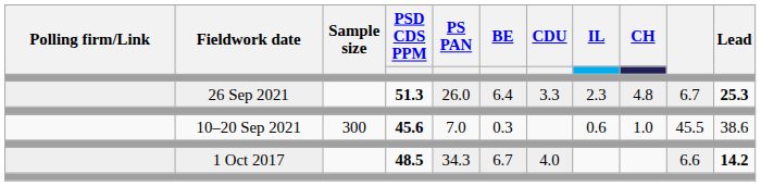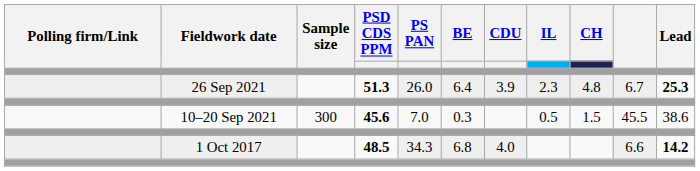26 Sep 2021 | CDU: 3.3 -> 3.9
10–20 Sep 2021 | IL: 0.6 -> 0.5
10–20 Sep 2021 | CH: 1.0 -> 1.5
1 Oct 2017 | BE: 6.7 -> 6.8
